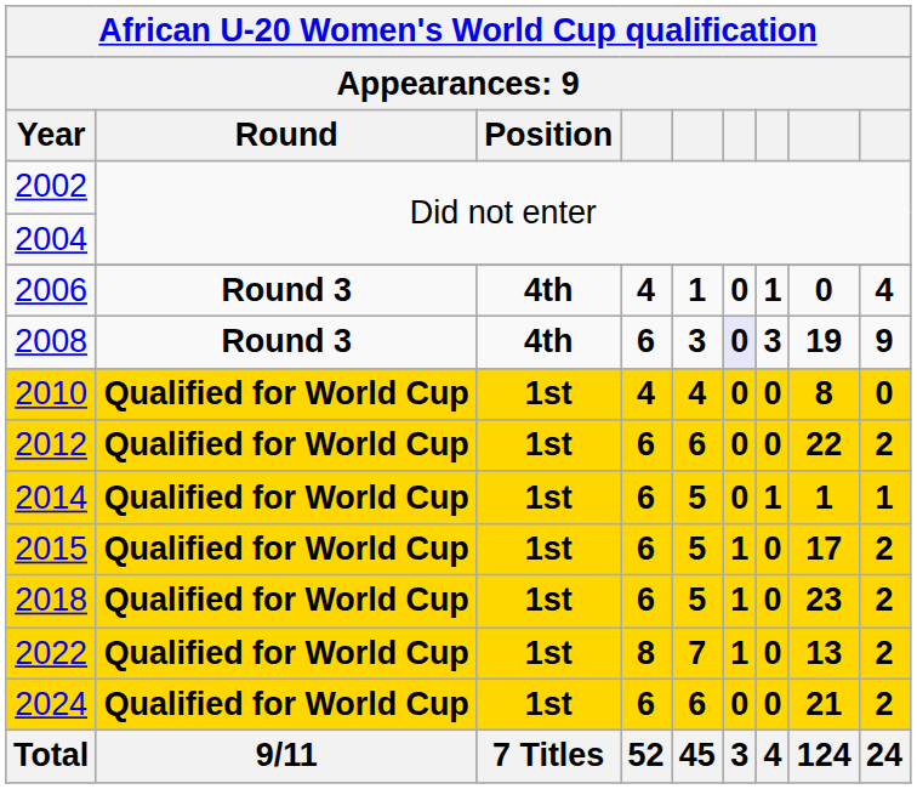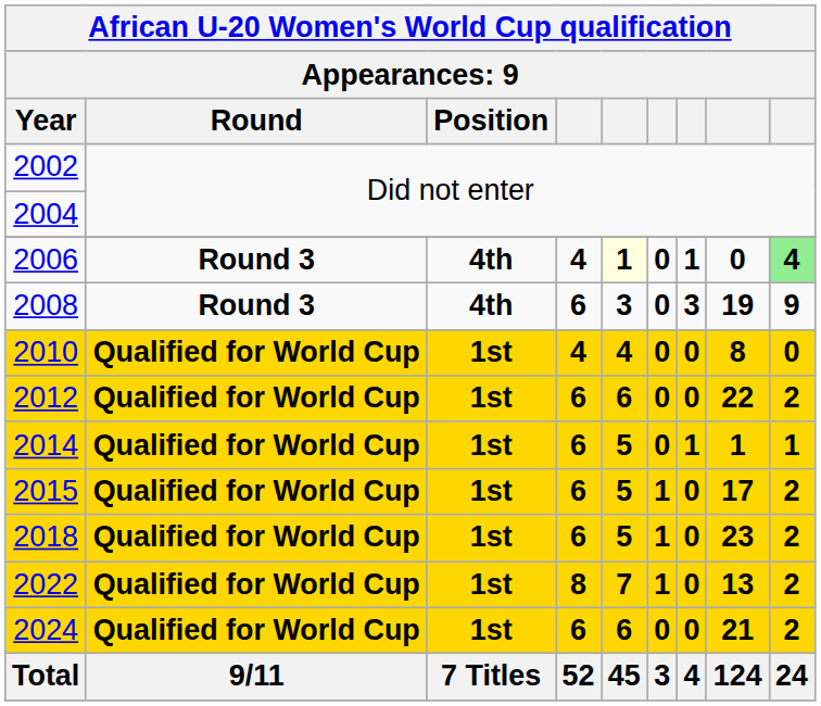2006 | column 5: no background -> lightyellow background
2006 | column 9: no background -> lightgreen background
2008 | column 6: lavender background -> no background
